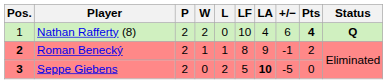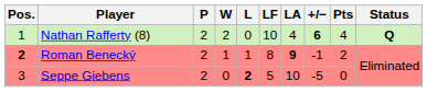Nathan Rafferty (8) | +/−: normal -> bold
Nathan Rafferty (8) | Pts: bold -> normal
Roman Benecký | LA: normal -> bold
Seppe Giebens | Pos.: bold -> normal
Seppe Giebens | L: normal -> bold
Seppe Giebens | LA: bold -> normal
